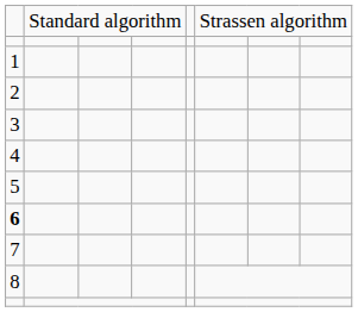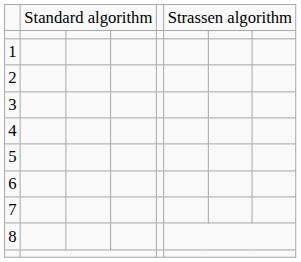6 | column 1: bold -> normal
